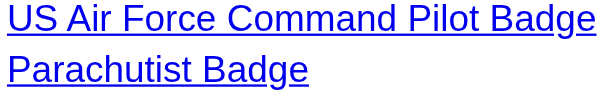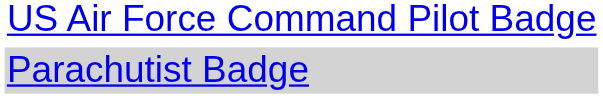row 2 | column 1: no background -> lightgrey background
